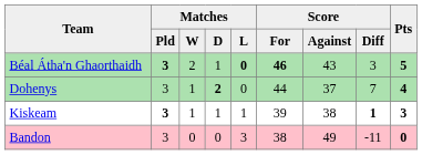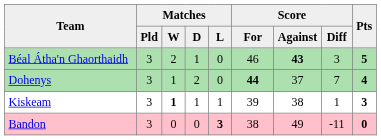Béal Átha'n Ghaorthaidh | Matches / Pld: bold -> normal
Béal Átha'n Ghaorthaidh | Matches / L: bold -> normal
Béal Átha'n Ghaorthaidh | Score / For: bold -> normal
Béal Átha'n Ghaorthaidh | Score / Against: normal -> bold
Dohenys | Matches / D: bold -> normal
Dohenys | Score / For: normal -> bold
Kiskeam | Matches / Pld: bold -> normal
Kiskeam | Matches / W: normal -> bold
Kiskeam | Score / Diff: bold -> normal
Bandon | Matches / L: normal -> bold
